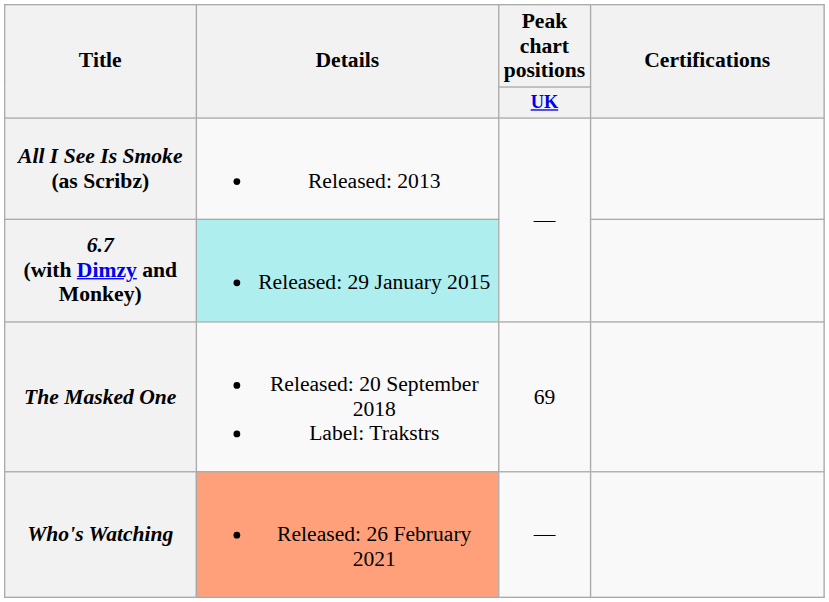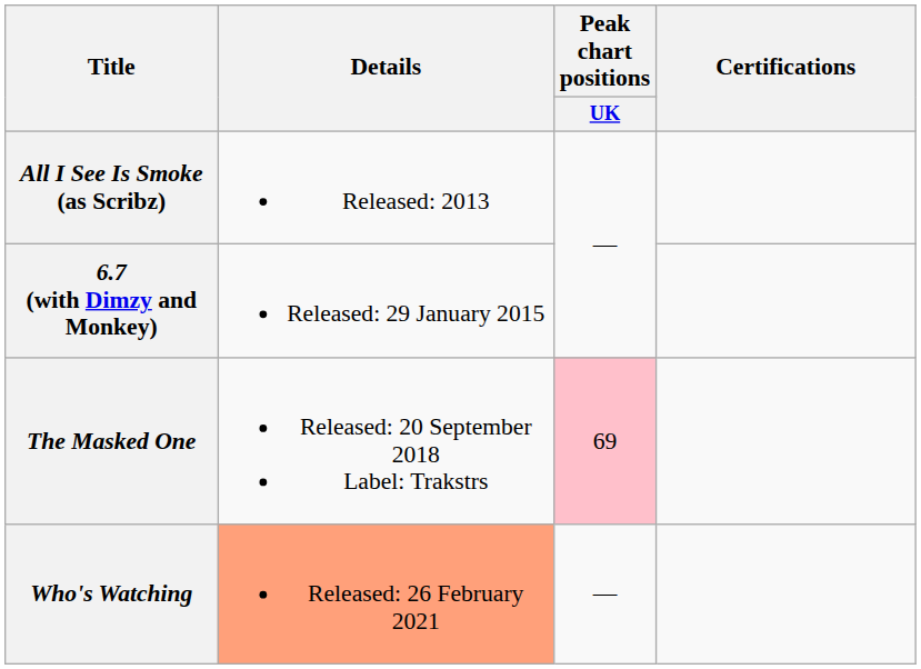6.7 (with Dimzy and Monkey) | Details: paleturquoise background -> no background
The Masked One | Peak chart positions / UK: no background -> pink background
